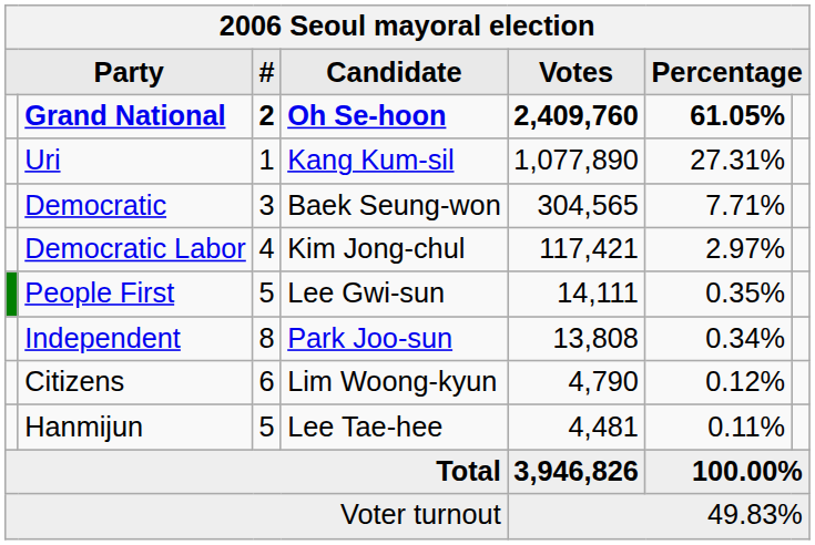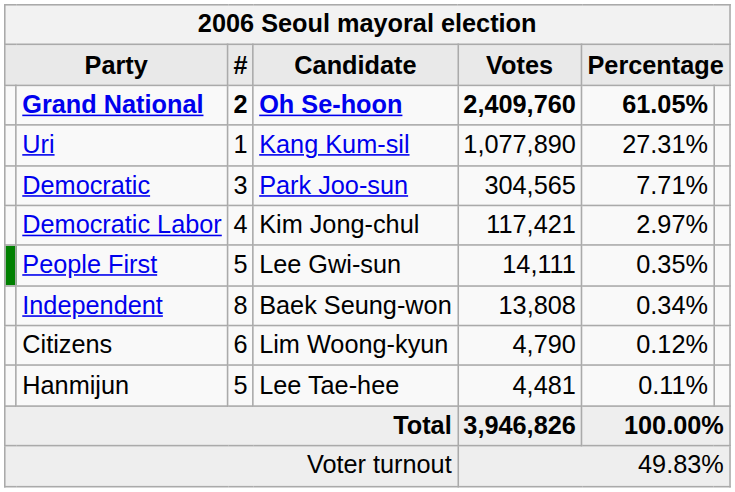Democratic | Candidate: Baek Seung-won -> Park Joo-sun
Independent | Candidate: Park Joo-sun -> Baek Seung-won
